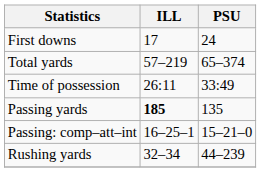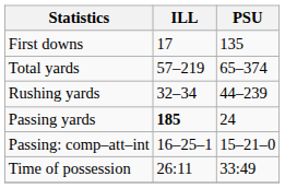First downs | PSU: 24 -> 135
rows swapped: Rushing yards <-> Time of possession
Passing yards | PSU: 135 -> 24
